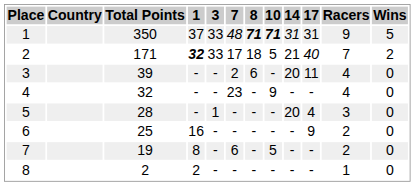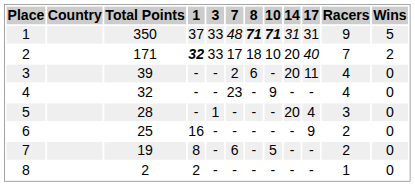row 3 | 10: 5 -> 10
row 3 | 14: 21 -> 20
